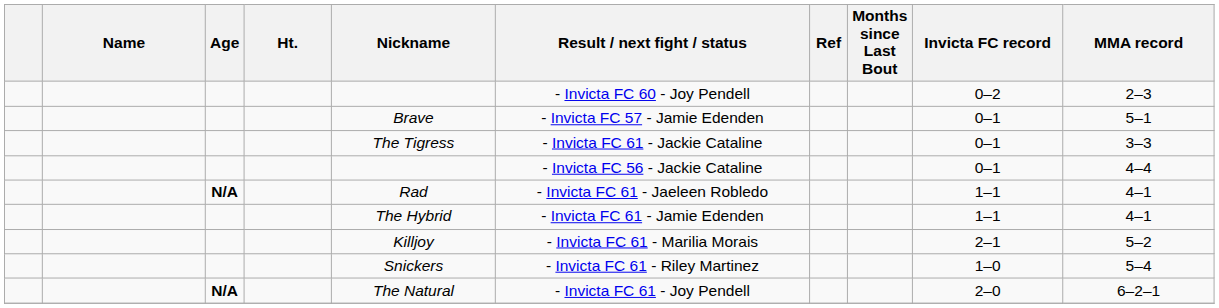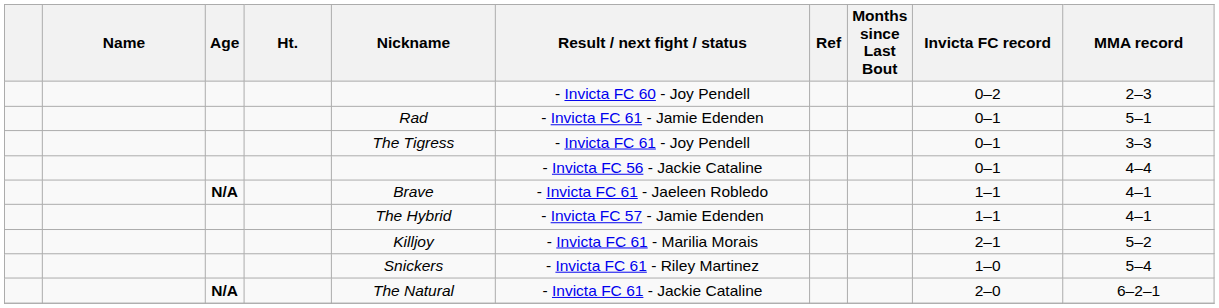row 3 | Nickname: Brave -> Rad
row 3 | Result / next fight / status: - Invicta FC 57 - Jamie Edenden -> - Invicta FC 61 - Jamie Edenden
row 4 | Result / next fight / status: - Invicta FC 61 - Jackie Cataline -> - Invicta FC 61 - Joy Pendell
row 6 | Nickname: Rad -> Brave
row 7 | Result / next fight / status: - Invicta FC 61 - Jamie Edenden -> - Invicta FC 57 - Jamie Edenden
row 10 | Result / next fight / status: - Invicta FC 61 - Joy Pendell -> - Invicta FC 61 - Jackie Cataline
